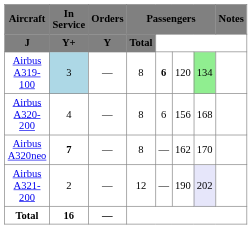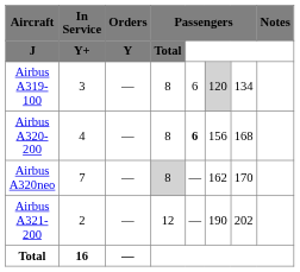Airbus A319-100 | In Service: lightblue background -> no background
Airbus A319-100 | column 5: bold -> normal
Airbus A319-100 | column 6: no background -> lightgrey background
Airbus A319-100 | column 7: lightgreen background -> no background
Airbus A320-200 | column 5: normal -> bold
Airbus A320neo | In Service: bold -> normal
Airbus A320neo | column 4: no background -> lightgrey background
Airbus A321-200 | column 7: lavender background -> no background
